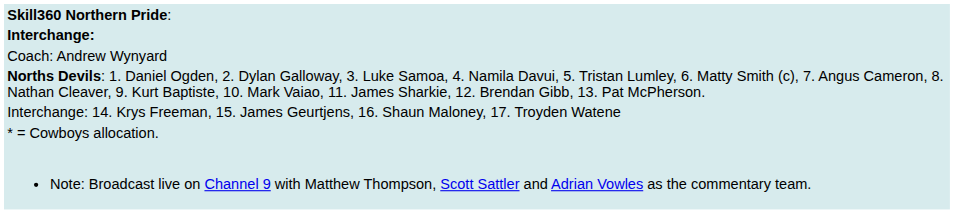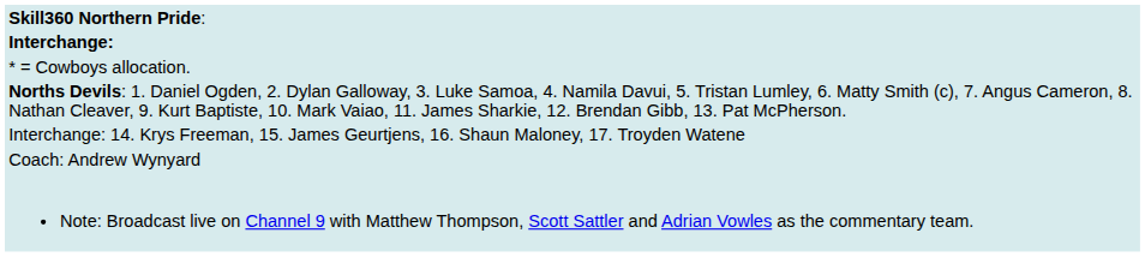row 3 | column 1: Coach: Andrew Wynyard -> * = Cowboys allocation.
row 6 | column 1: * = Cowboys allocation. -> Coach: Andrew Wynyard
